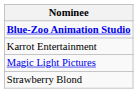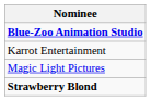row 5 | column 1: normal -> bold
